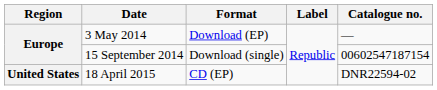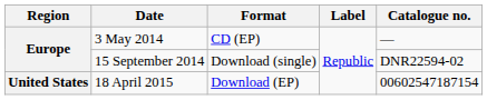3 May 2014 | Format: Download (EP) -> CD (EP)
15 September 2014 | Catalogue no.: 00602547187154 -> DNR22594-02
18 April 2015 | Format: CD (EP) -> Download (EP)
18 April 2015 | Catalogue no.: DNR22594-02 -> 00602547187154
